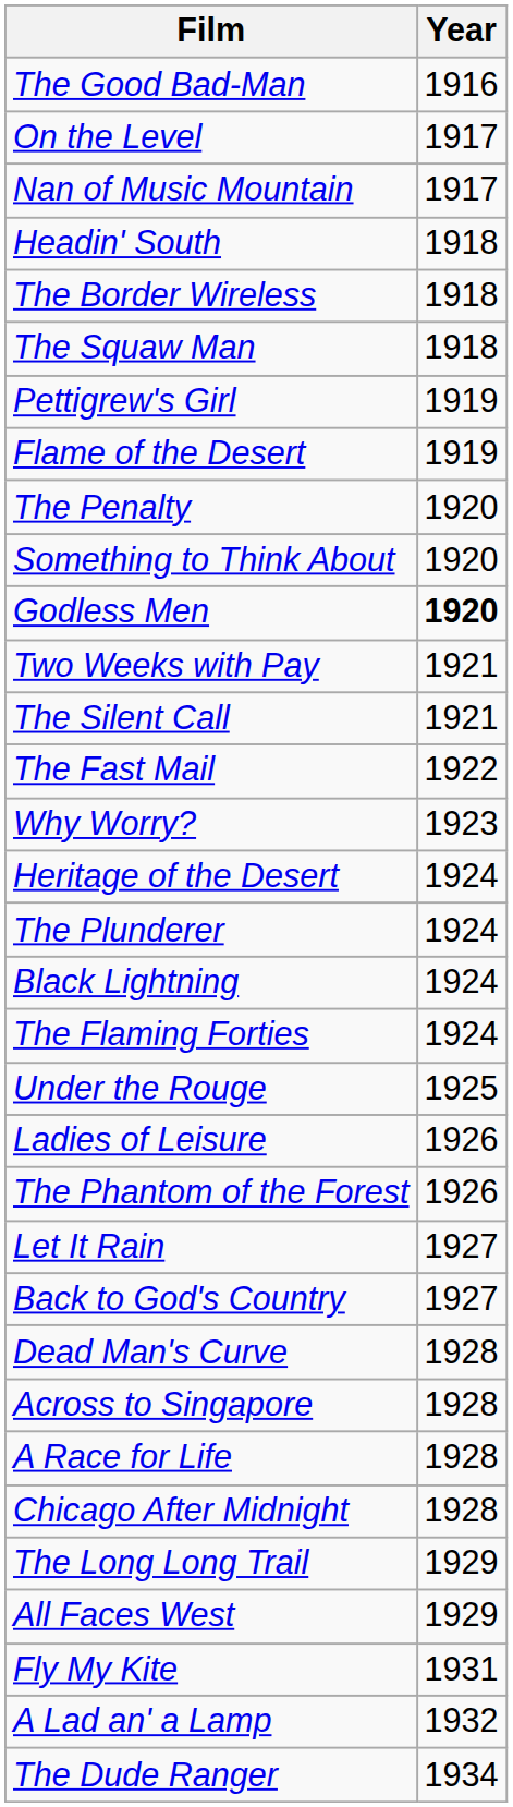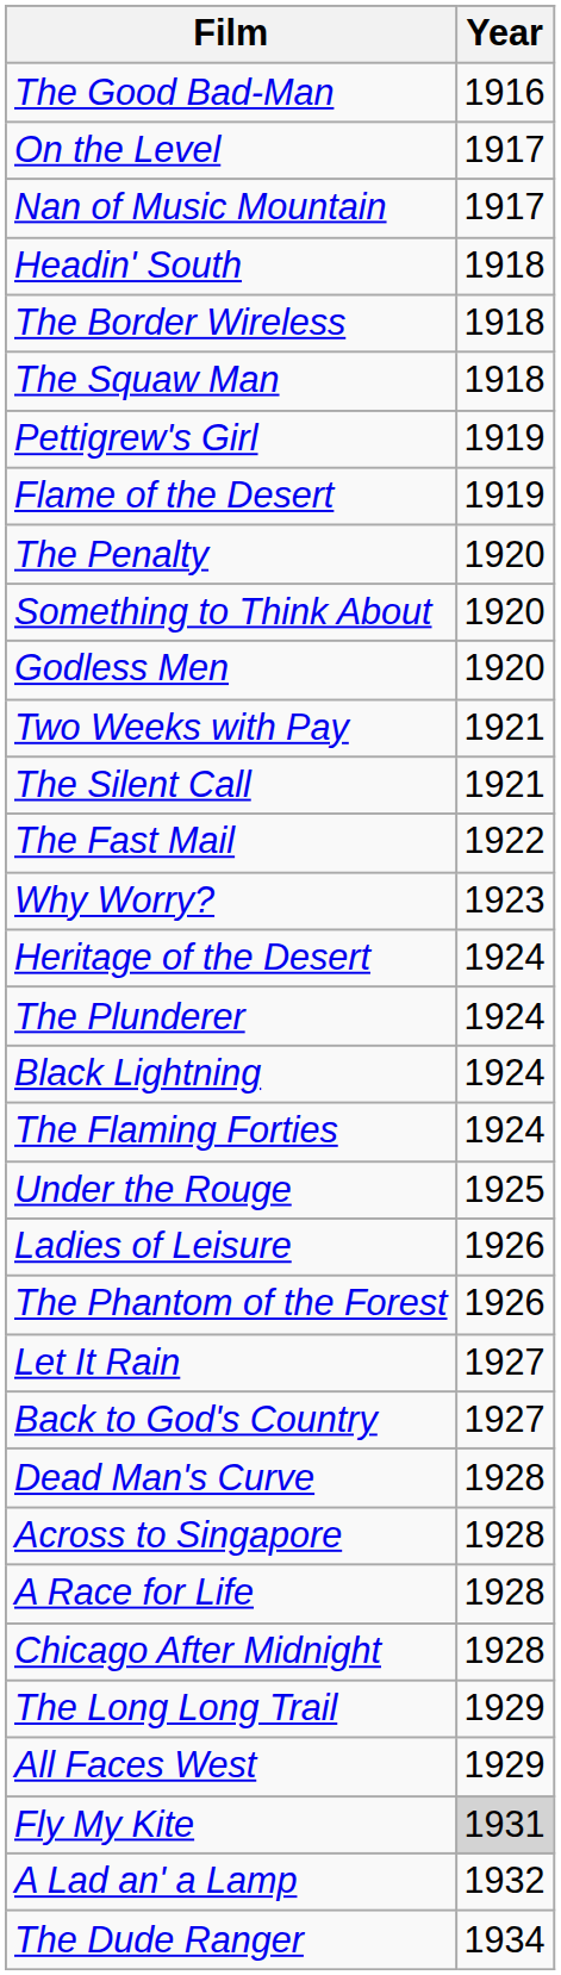Godless Men | Year: bold -> normal
Fly My Kite | Year: no background -> lightgrey background
